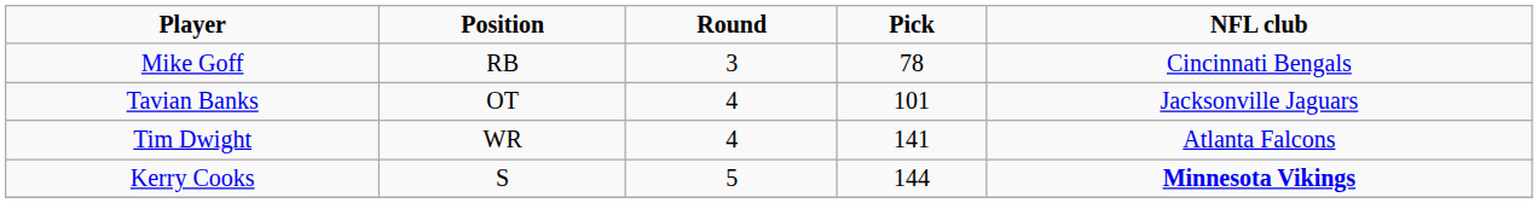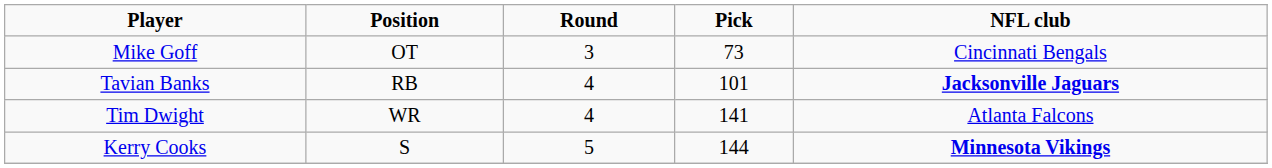Mike Goff | Position: RB -> OT
Mike Goff | Pick: 78 -> 73
Tavian Banks | Position: OT -> RB
Tavian Banks | NFL club: normal -> bold
